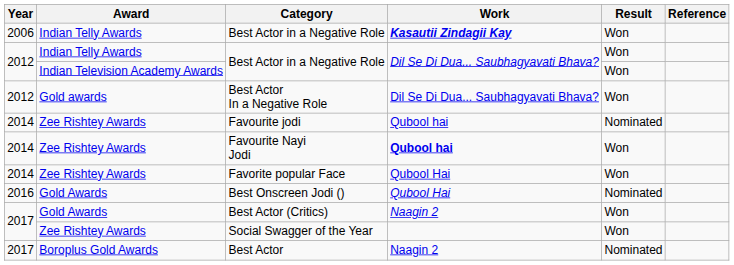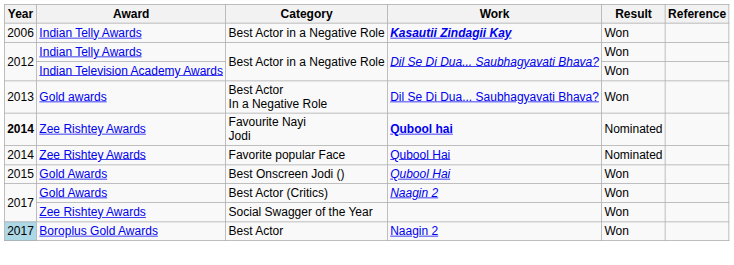Best Actor In a Negative Role | Year: 2012 -> 2013
- row: 2014 | Zee Rishtey Awards | Favourite jodi | Qubool hai | Nominated
Favourite Nayi Jodi | Year: normal -> bold
Favourite Nayi Jodi | Result: Won -> Nominated
Favorite popular Face | Result: Won -> Nominated
Best Onscreen Jodi () | Year: 2016 -> 2015
Best Onscreen Jodi () | Result: Nominated -> Won
Best Actor | Year: no background -> lightblue background
Best Actor | Result: Nominated -> Won
